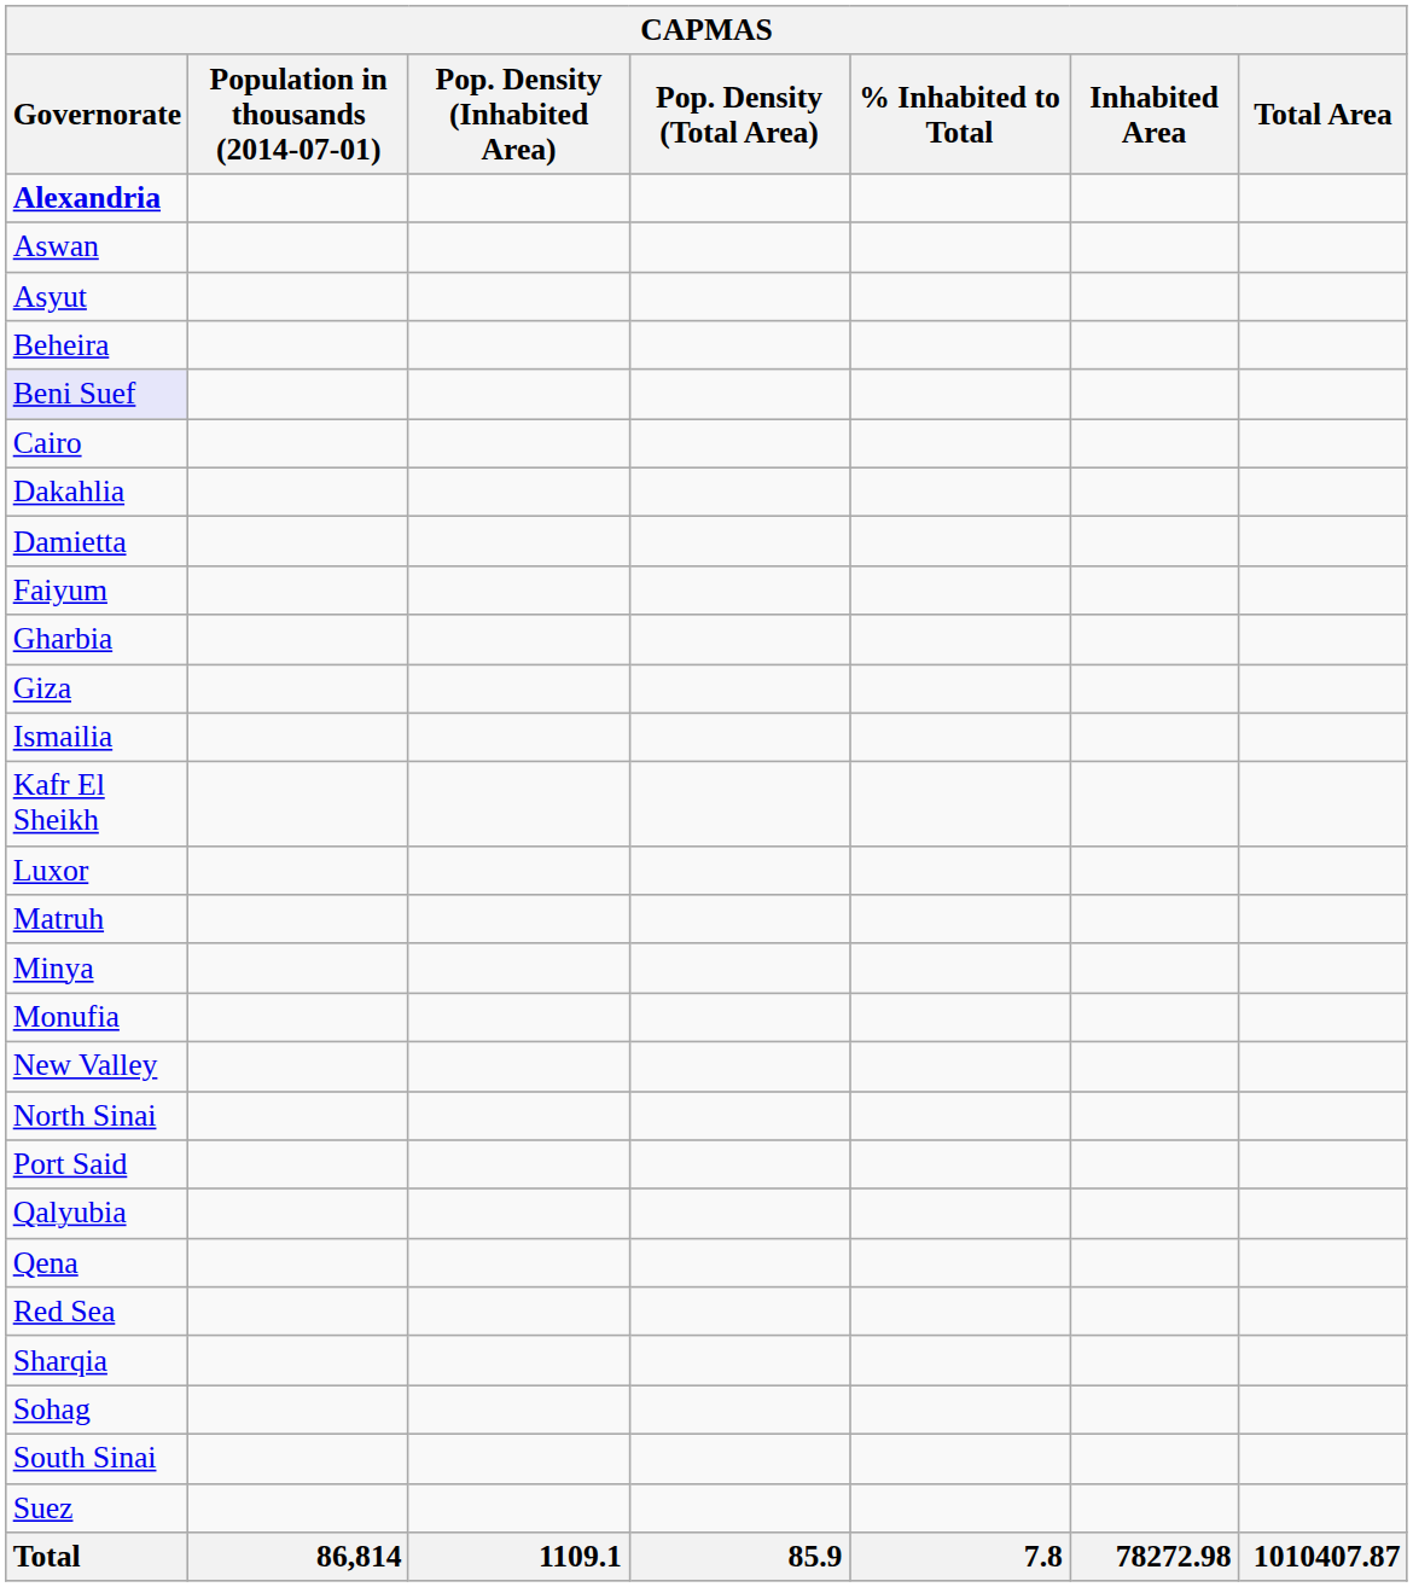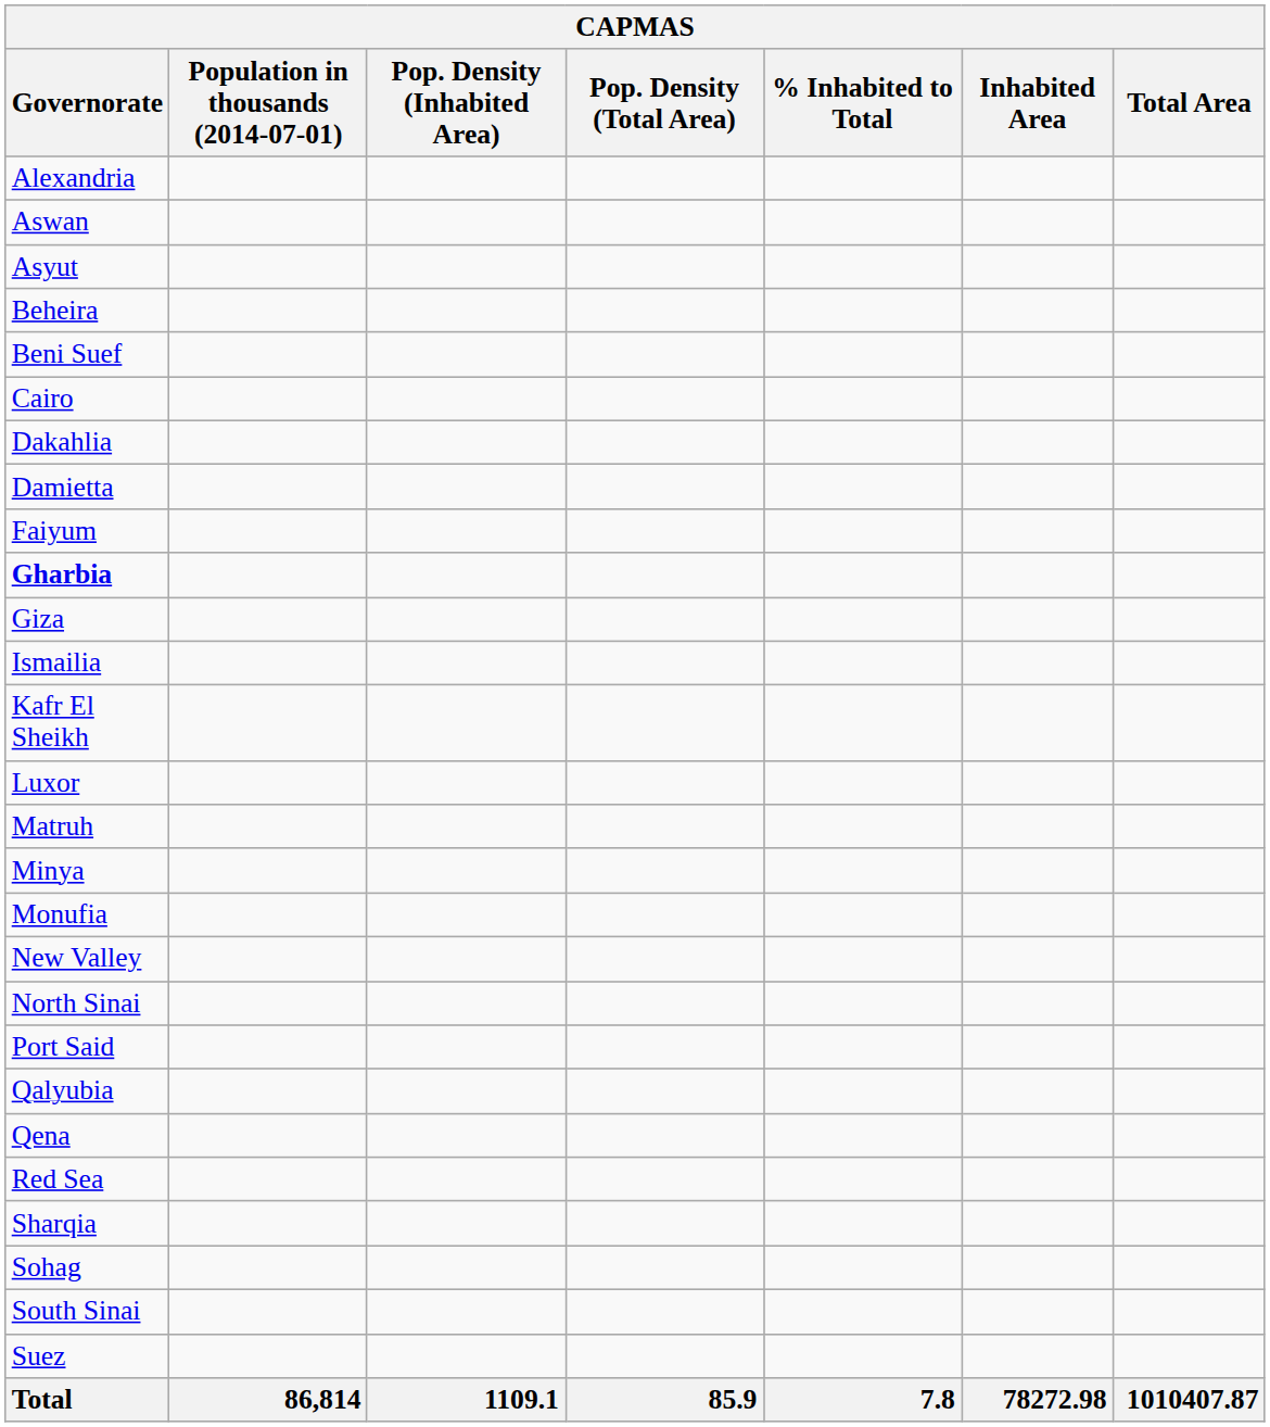Alexandria | Governorate: bold -> normal
Beni Suef | Governorate: lavender background -> no background
Gharbia | Governorate: normal -> bold
